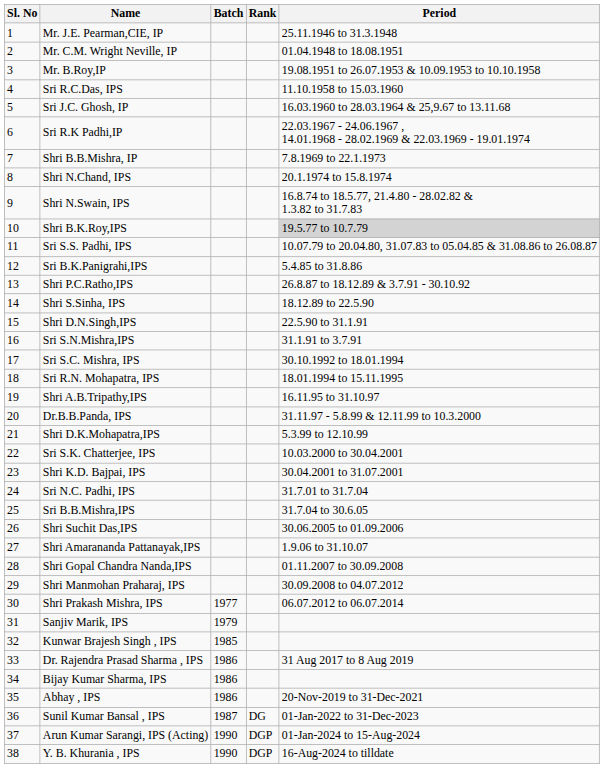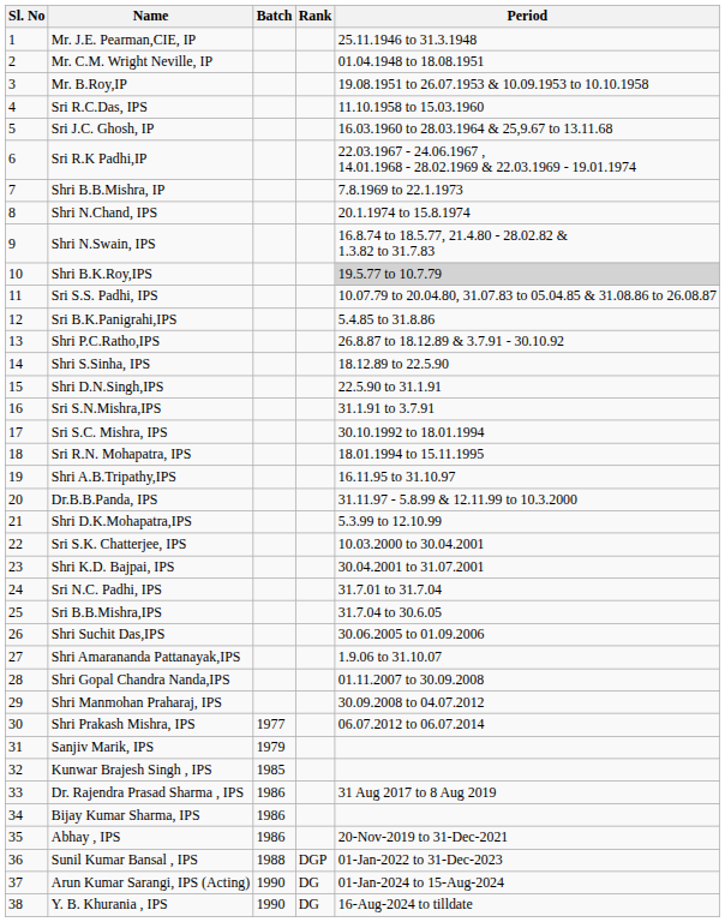Sunil Kumar Bansal , IPS | Batch: 1987 -> 1988
Sunil Kumar Bansal , IPS | Rank: DG -> DGP
Arun Kumar Sarangi, IPS (Acting) | Rank: DGP -> DG
Y. B. Khurania , IPS | Rank: DGP -> DG
